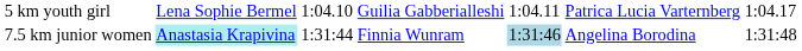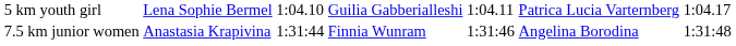7.5 km junior women | column 2: paleturquoise background -> no background
7.5 km junior women | column 5: lightblue background -> no background
